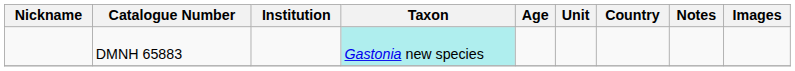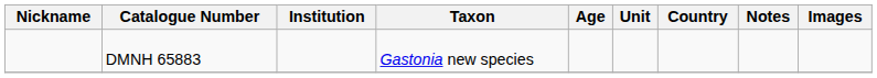DMNH 65883 | Taxon: paleturquoise background -> no background
